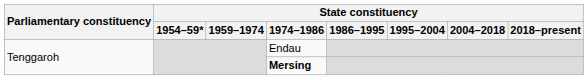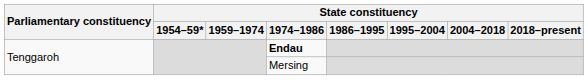Endau | State constituency / 1974–1986: normal -> bold
Mersing | State constituency / 1974–1986: bold -> normal
